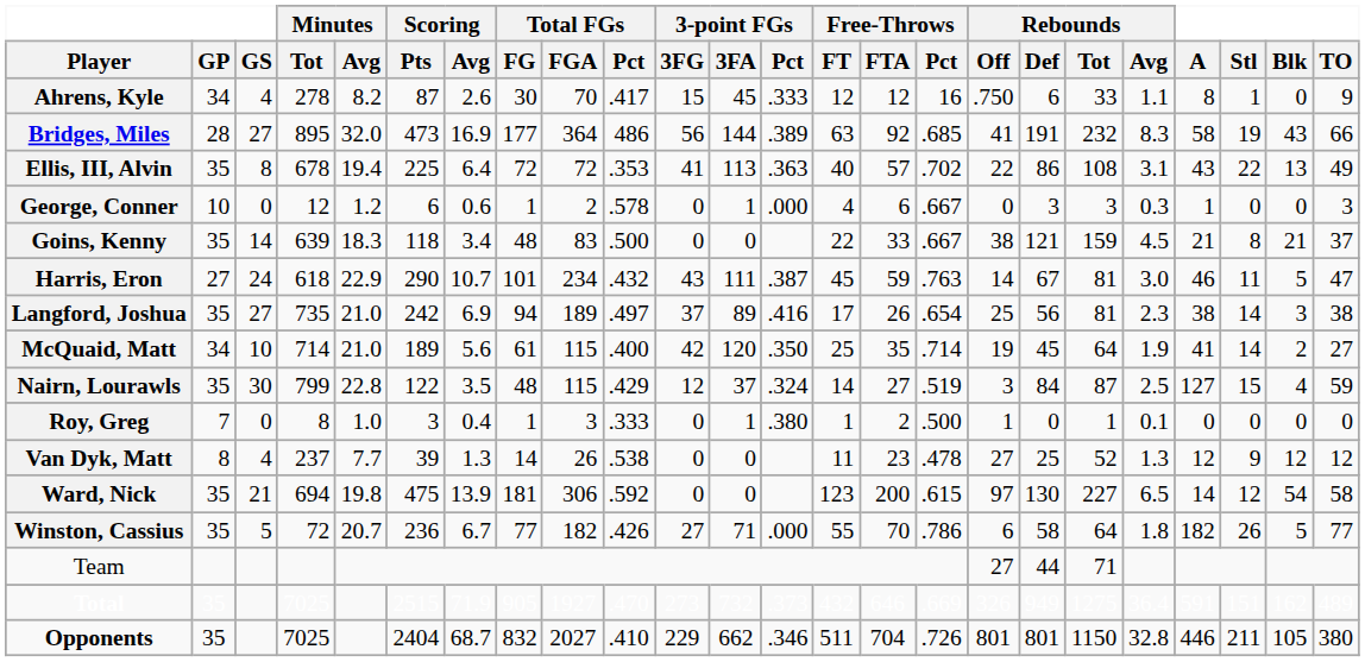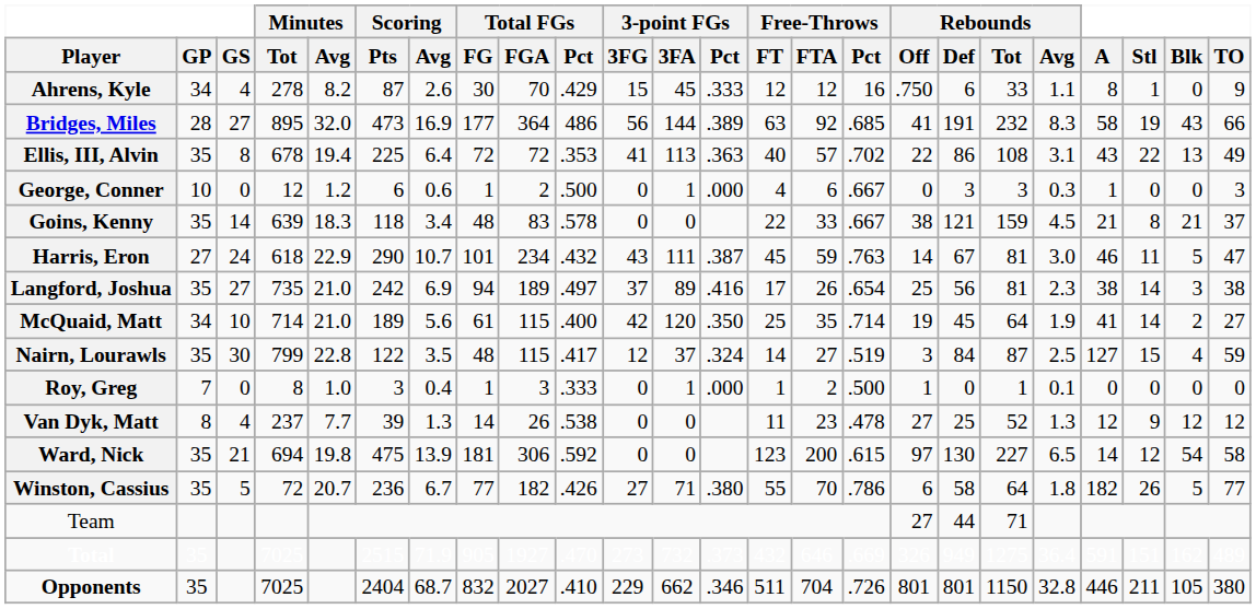Ahrens, Kyle | Total FGs / Pct: .417 -> .429
George, Conner | Total FGs / Pct: .578 -> .500
Goins, Kenny | Total FGs / Pct: .500 -> .578
Nairn, Lourawls | Total FGs / Pct: .429 -> .417
Roy, Greg | 3-point FGs / Pct: .380 -> .000
Winston, Cassius | 3-point FGs / Pct: .000 -> .380
